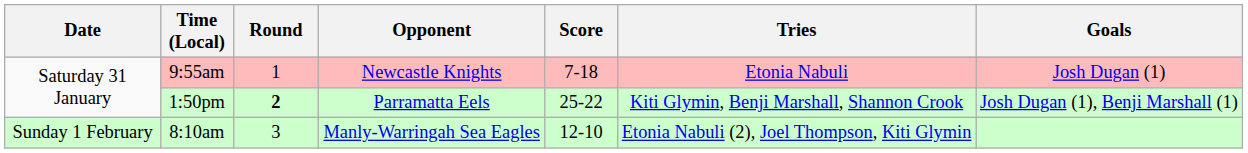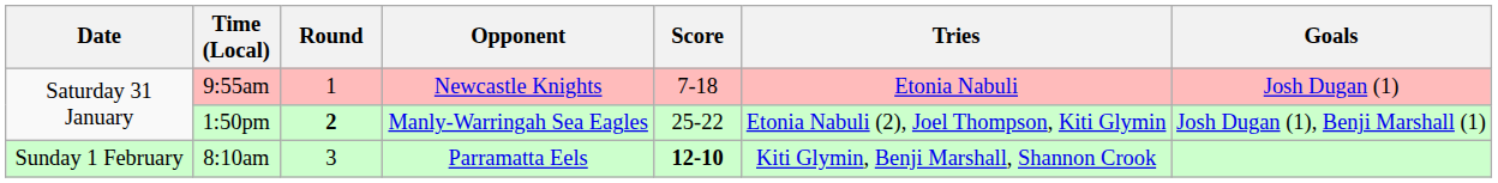1:50pm | Opponent: Parramatta Eels -> Manly-Warringah Sea Eagles
1:50pm | Tries: Kiti Glymin, Benji Marshall, Shannon Crook -> Etonia Nabuli (2), Joel Thompson, Kiti Glymin
8:10am | Opponent: Manly-Warringah Sea Eagles -> Parramatta Eels
8:10am | Score: normal -> bold
8:10am | Tries: Etonia Nabuli (2), Joel Thompson, Kiti Glymin -> Kiti Glymin, Benji Marshall, Shannon Crook
